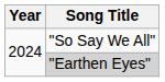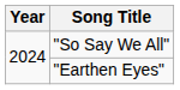"Earthen Eyes" | Song Title: lightgrey background -> no background
